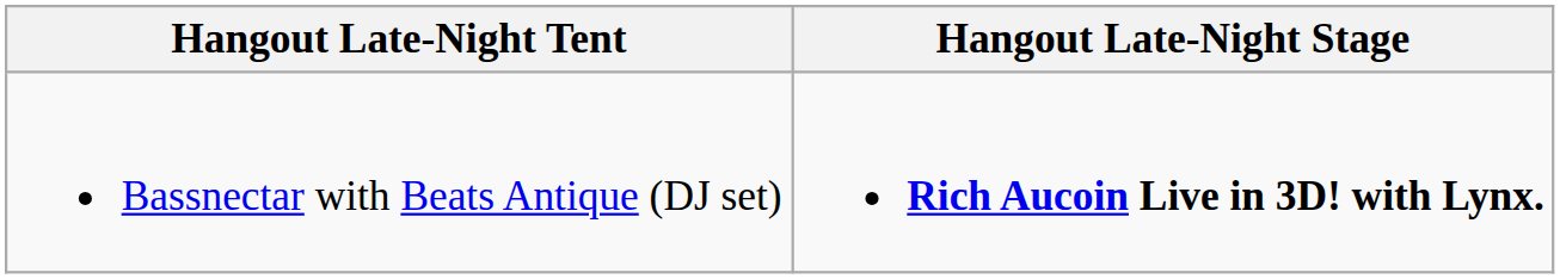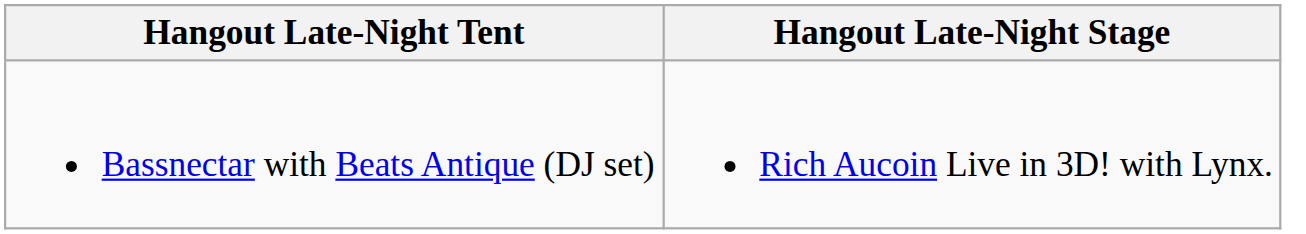Bassnectar with Beats Antique (DJ set) | Hangout Late-Night Stage: bold -> normal
